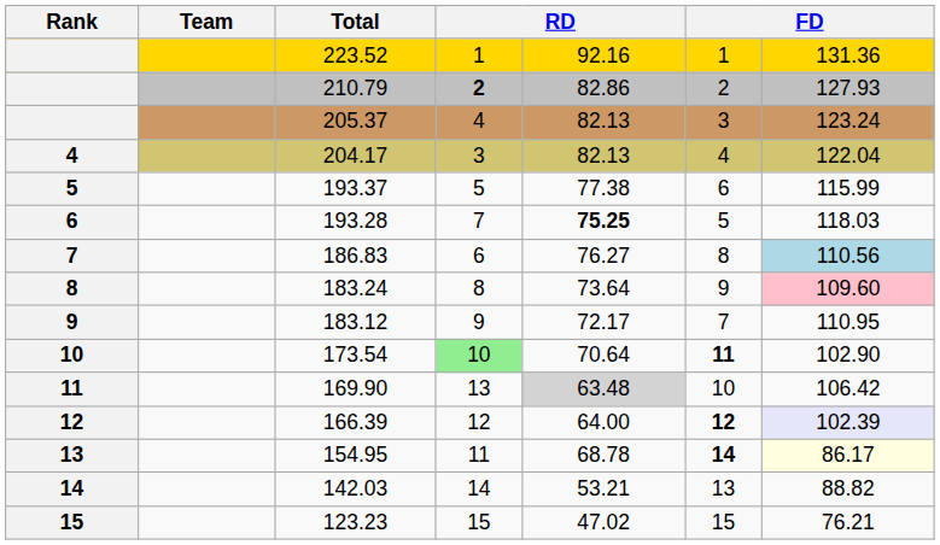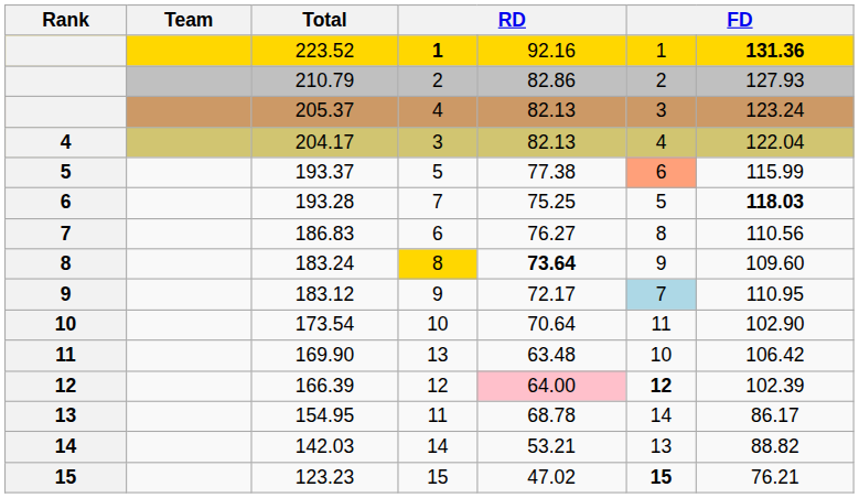223.52 | column 4: normal -> bold
223.52 | column 7: normal -> bold
210.79 | column 4: bold -> normal
193.37 | column 6: no background -> lightsalmon background
193.28 | column 5: bold -> normal
193.28 | column 7: normal -> bold
186.83 | column 7: lightblue background -> no background
183.24 | column 4: no background -> gold background
183.24 | column 5: normal -> bold
183.24 | column 7: pink background -> no background
183.12 | column 6: no background -> lightblue background
173.54 | column 4: lightgreen background -> no background
173.54 | column 6: bold -> normal
169.90 | column 5: lightgrey background -> no background
166.39 | column 5: no background -> pink background
166.39 | column 7: lavender background -> no background
154.95 | column 6: bold -> normal
154.95 | column 7: lightyellow background -> no background
123.23 | column 6: normal -> bold
